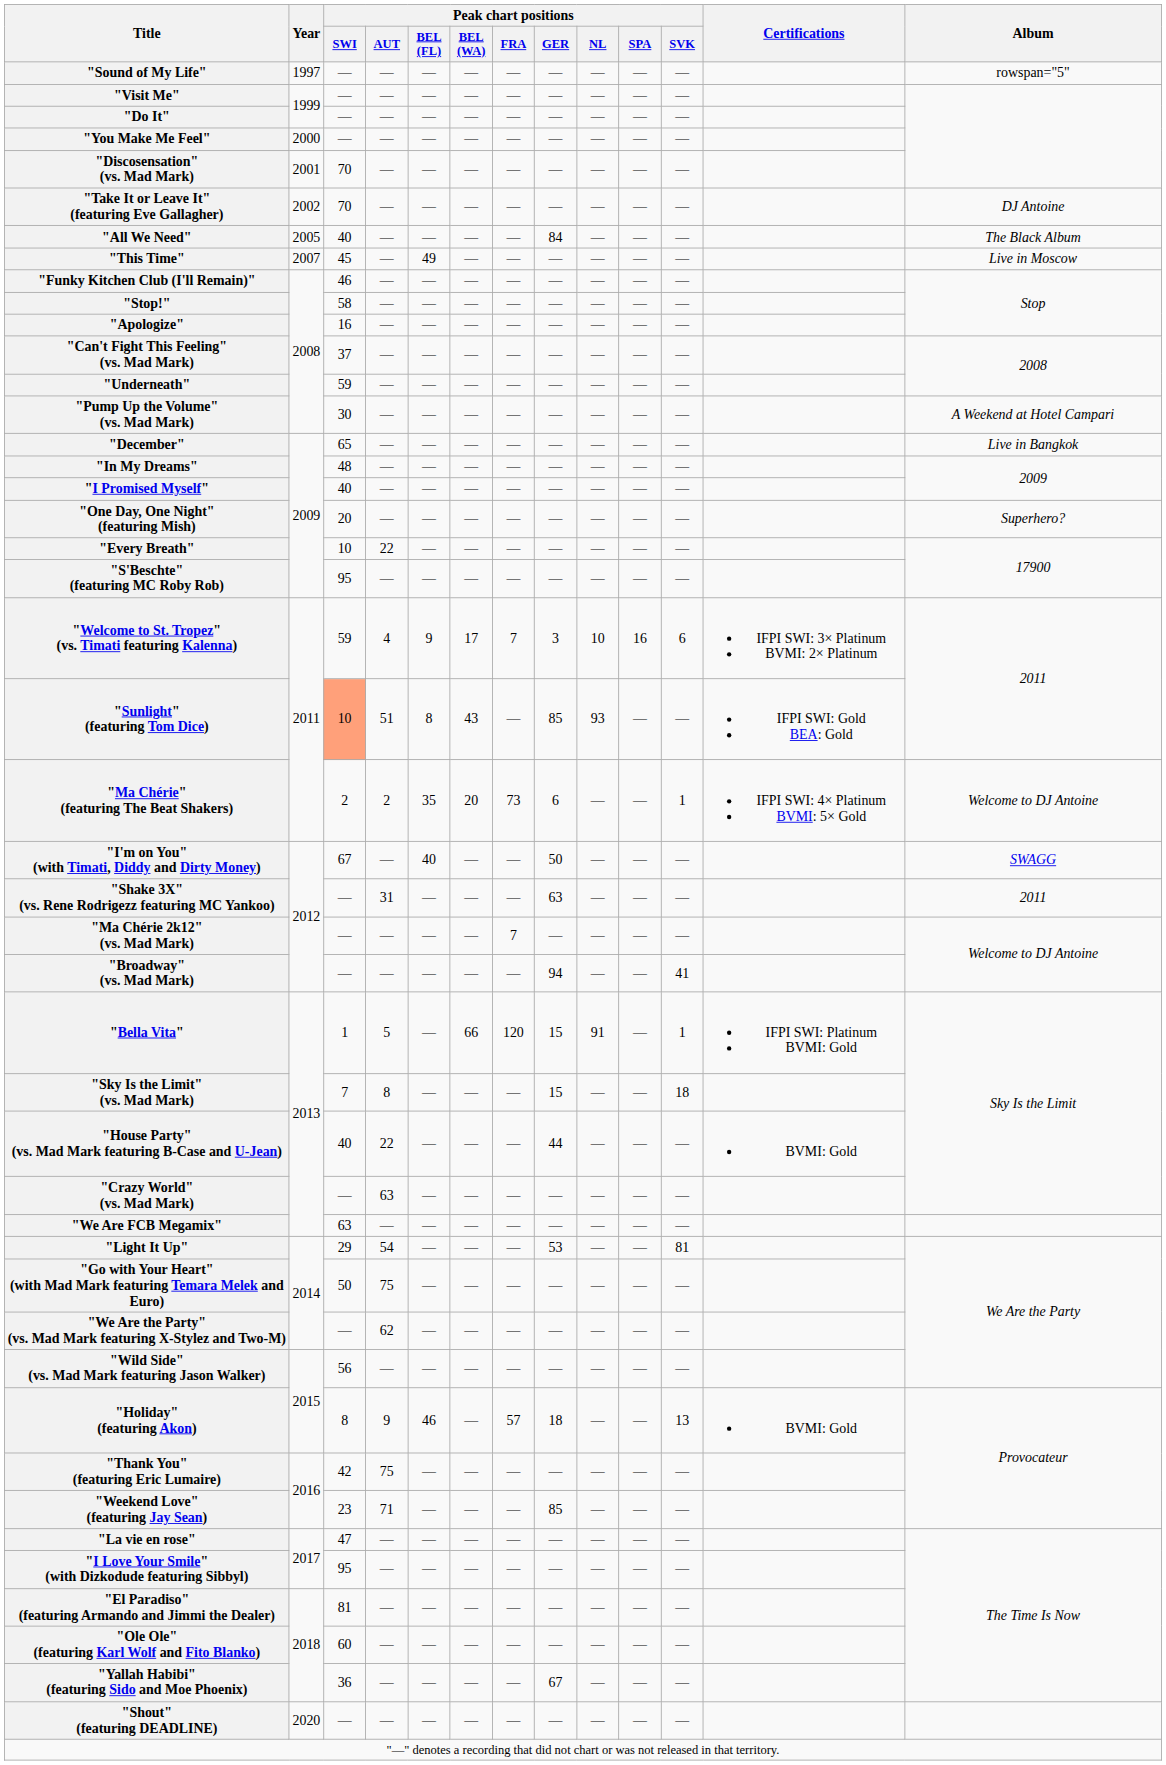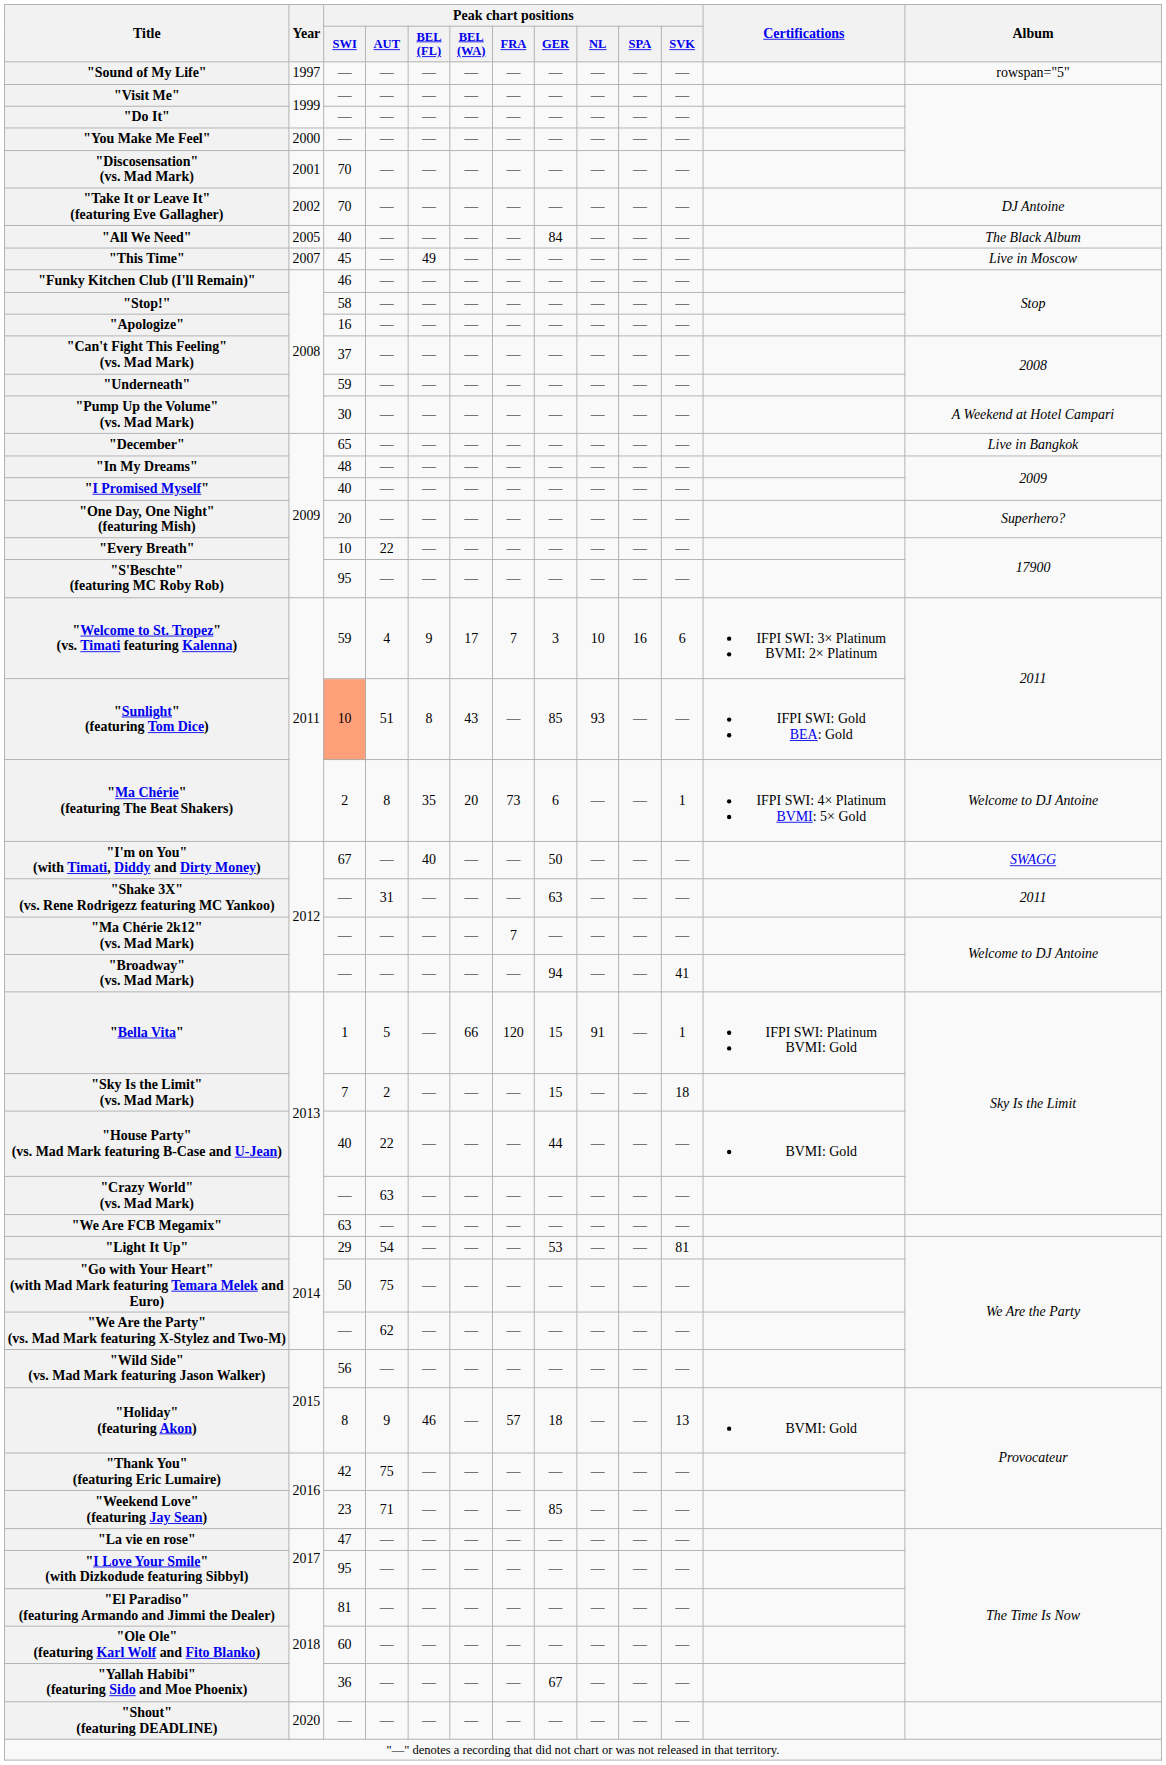"Ma Chérie" (featuring The Beat Shakers) | Peak chart positions / AUT: 2 -> 8
"Sky Is the Limit" (vs. Mad Mark) | Peak chart positions / AUT: 8 -> 2
